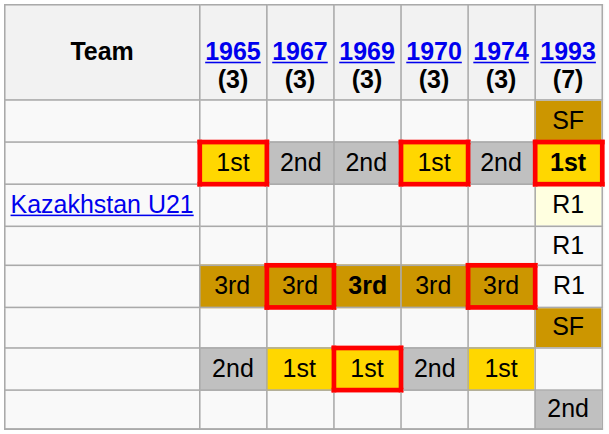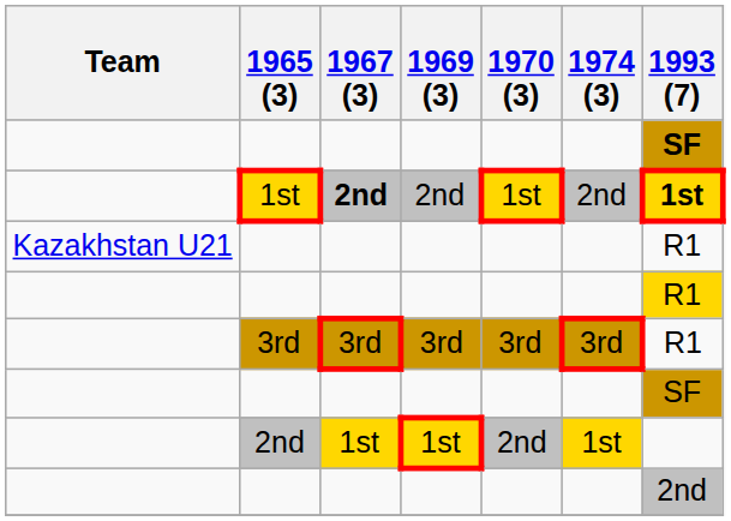row 2 | 1993 (7): normal -> bold
row 3 | 1967 (3): normal -> bold
row 4 | 1993 (7): lightyellow background -> no background
row 5 | 1993 (7): no background -> gold background
row 6 | 1969 (3): bold -> normal
